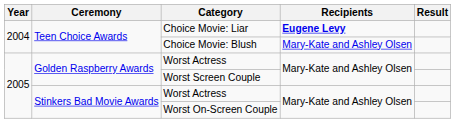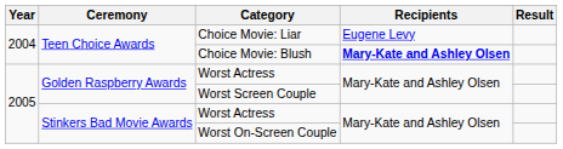Choice Movie: Liar | Recipients: bold -> normal
Choice Movie: Blush | Recipients: normal -> bold
